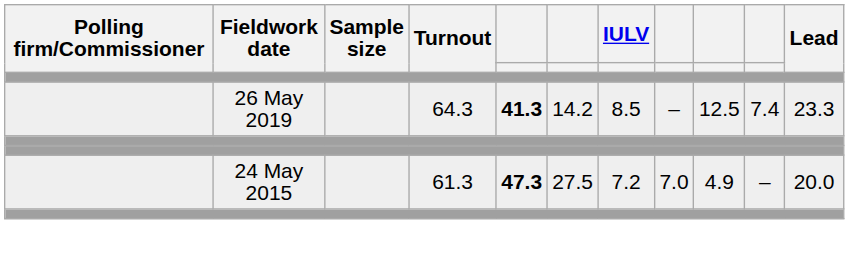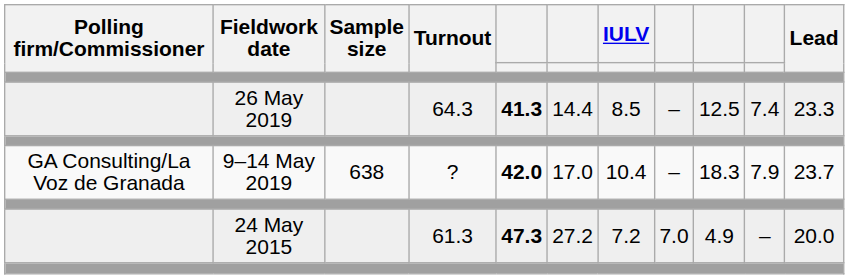26 May 2019 | column 6: 14.2 -> 14.4
+ row: GA Consulting/La Voz de Granada | 9–14 May 2019 | 638 | ? | 42.0 | 17.0 | 10.4 | – | 18.3 | 7.9 | 23.7
24 May 2015 | column 6: 27.5 -> 27.2
